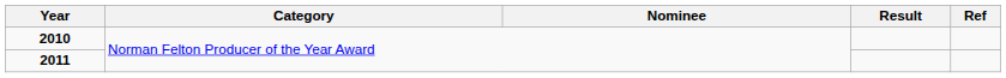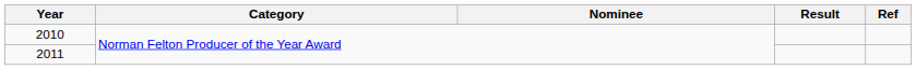2010 | Year: bold -> normal
2011 | Year: bold -> normal
